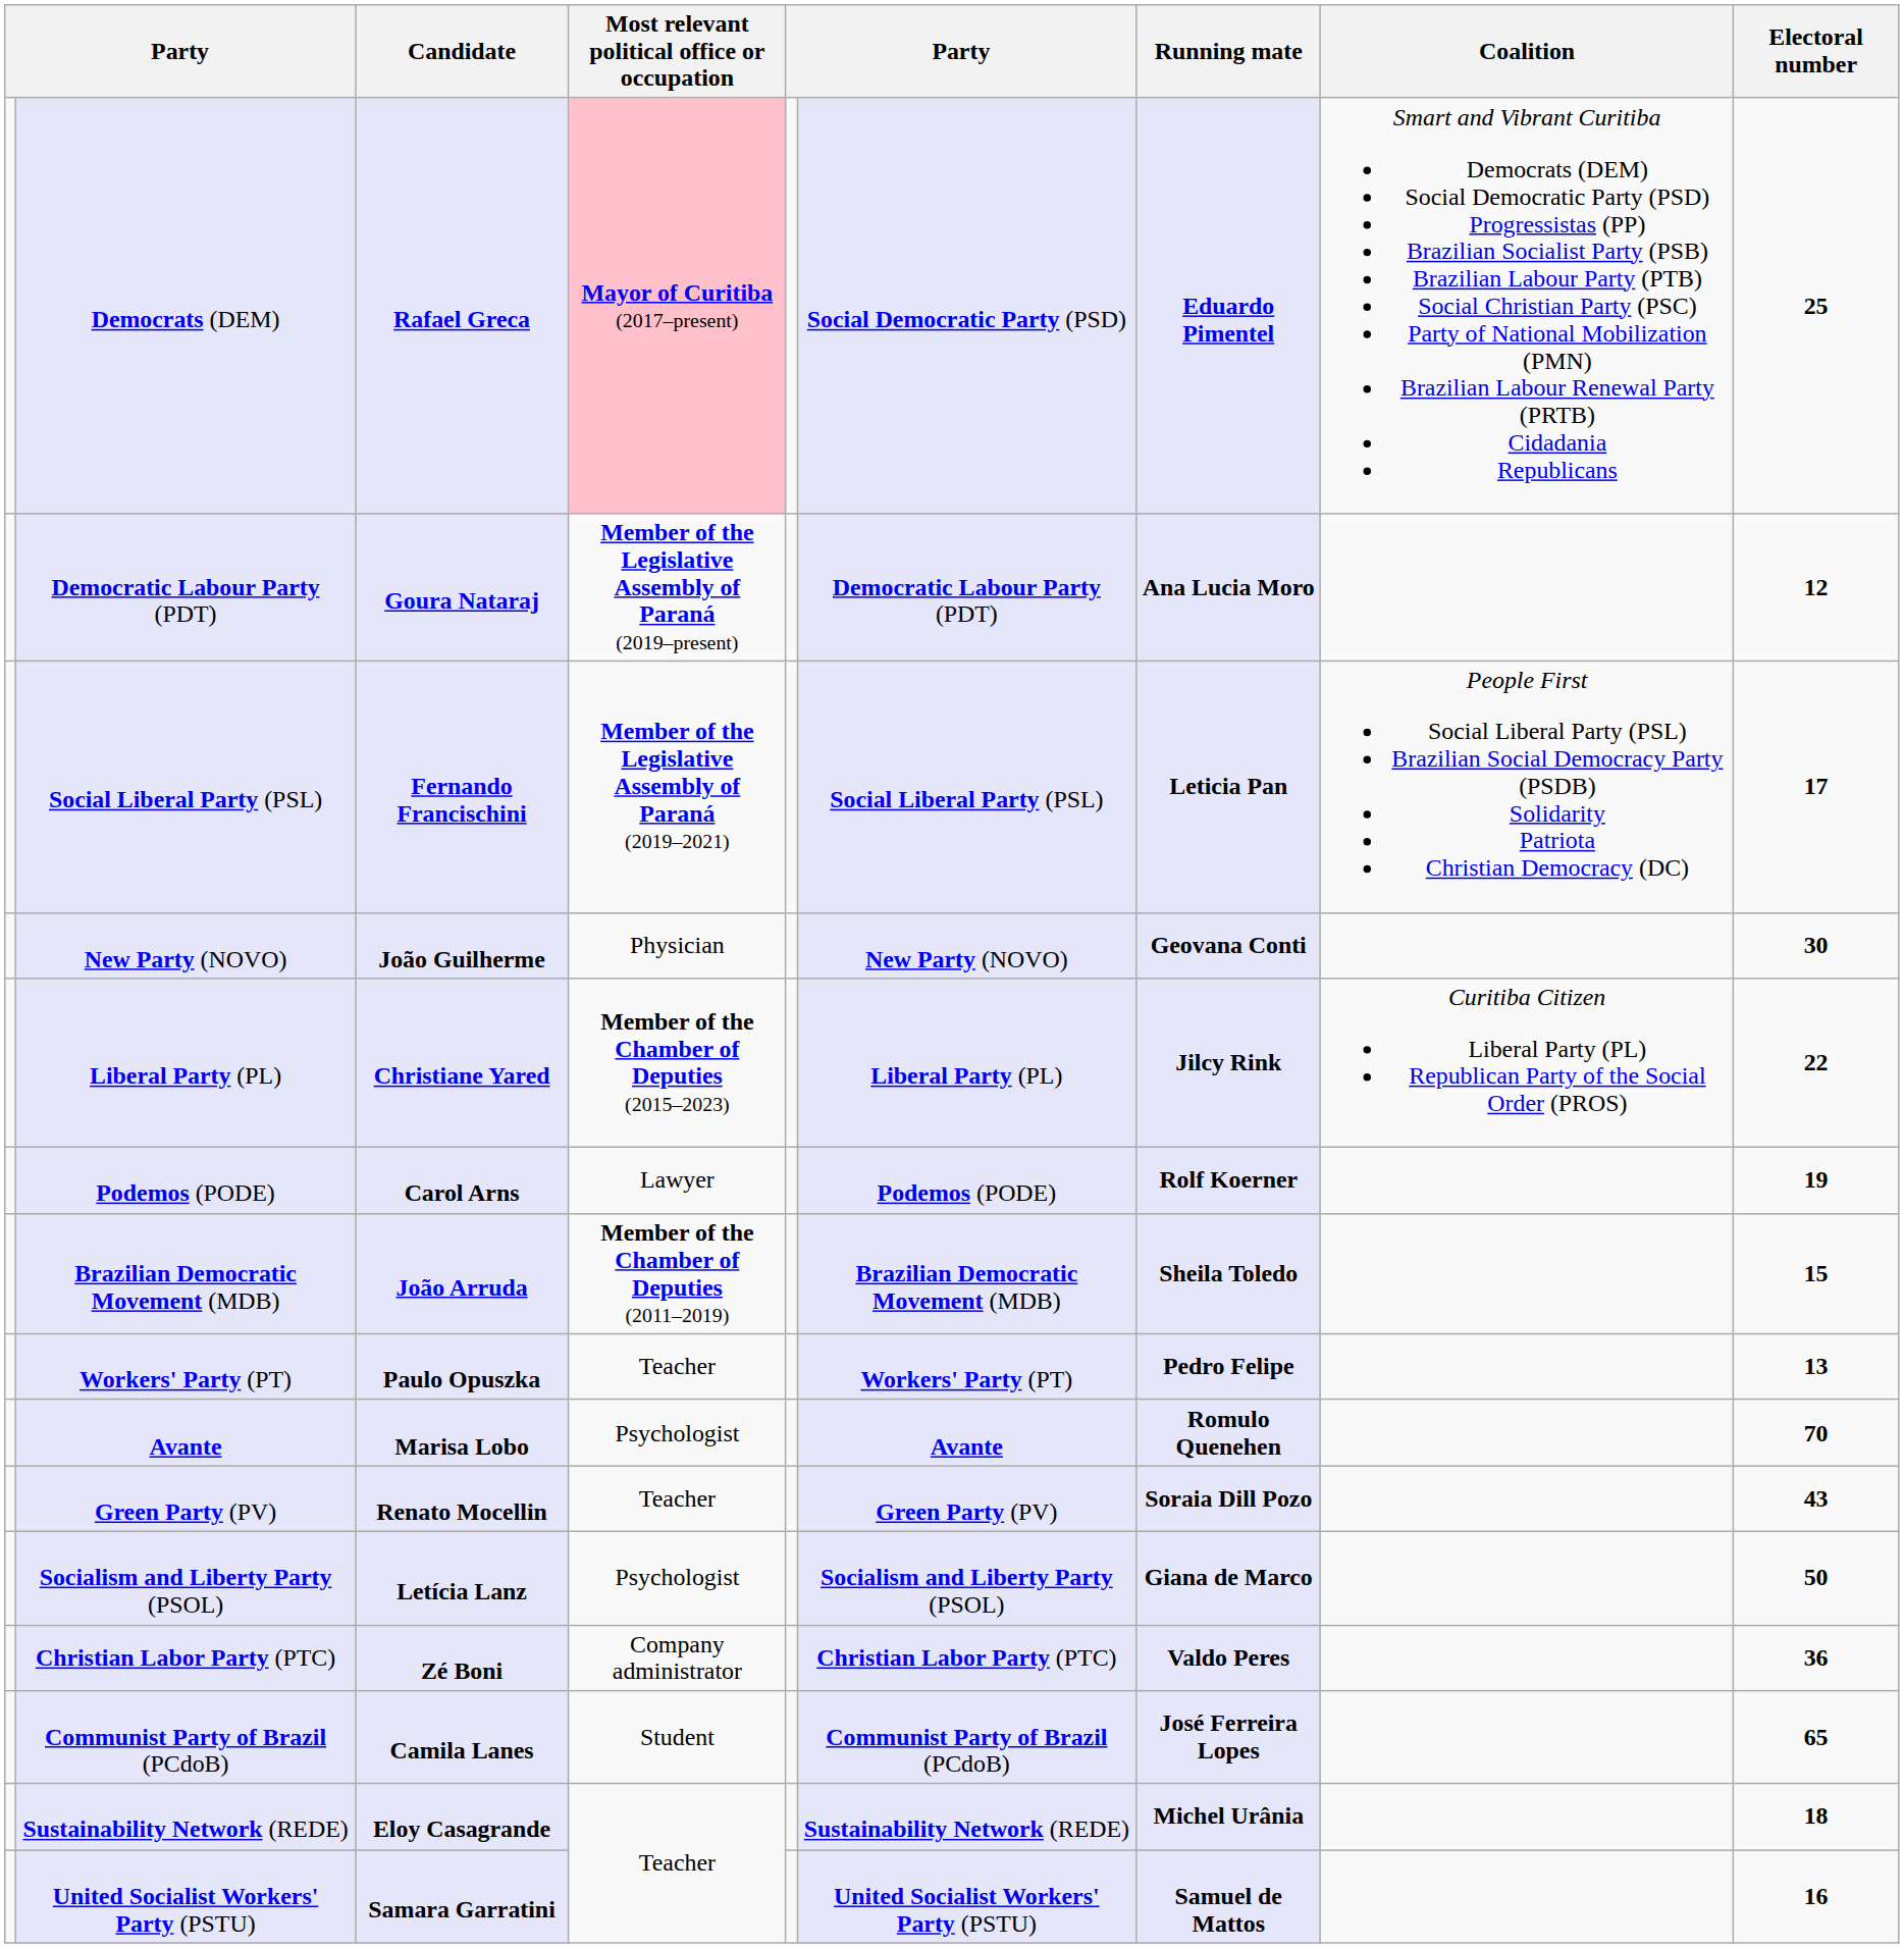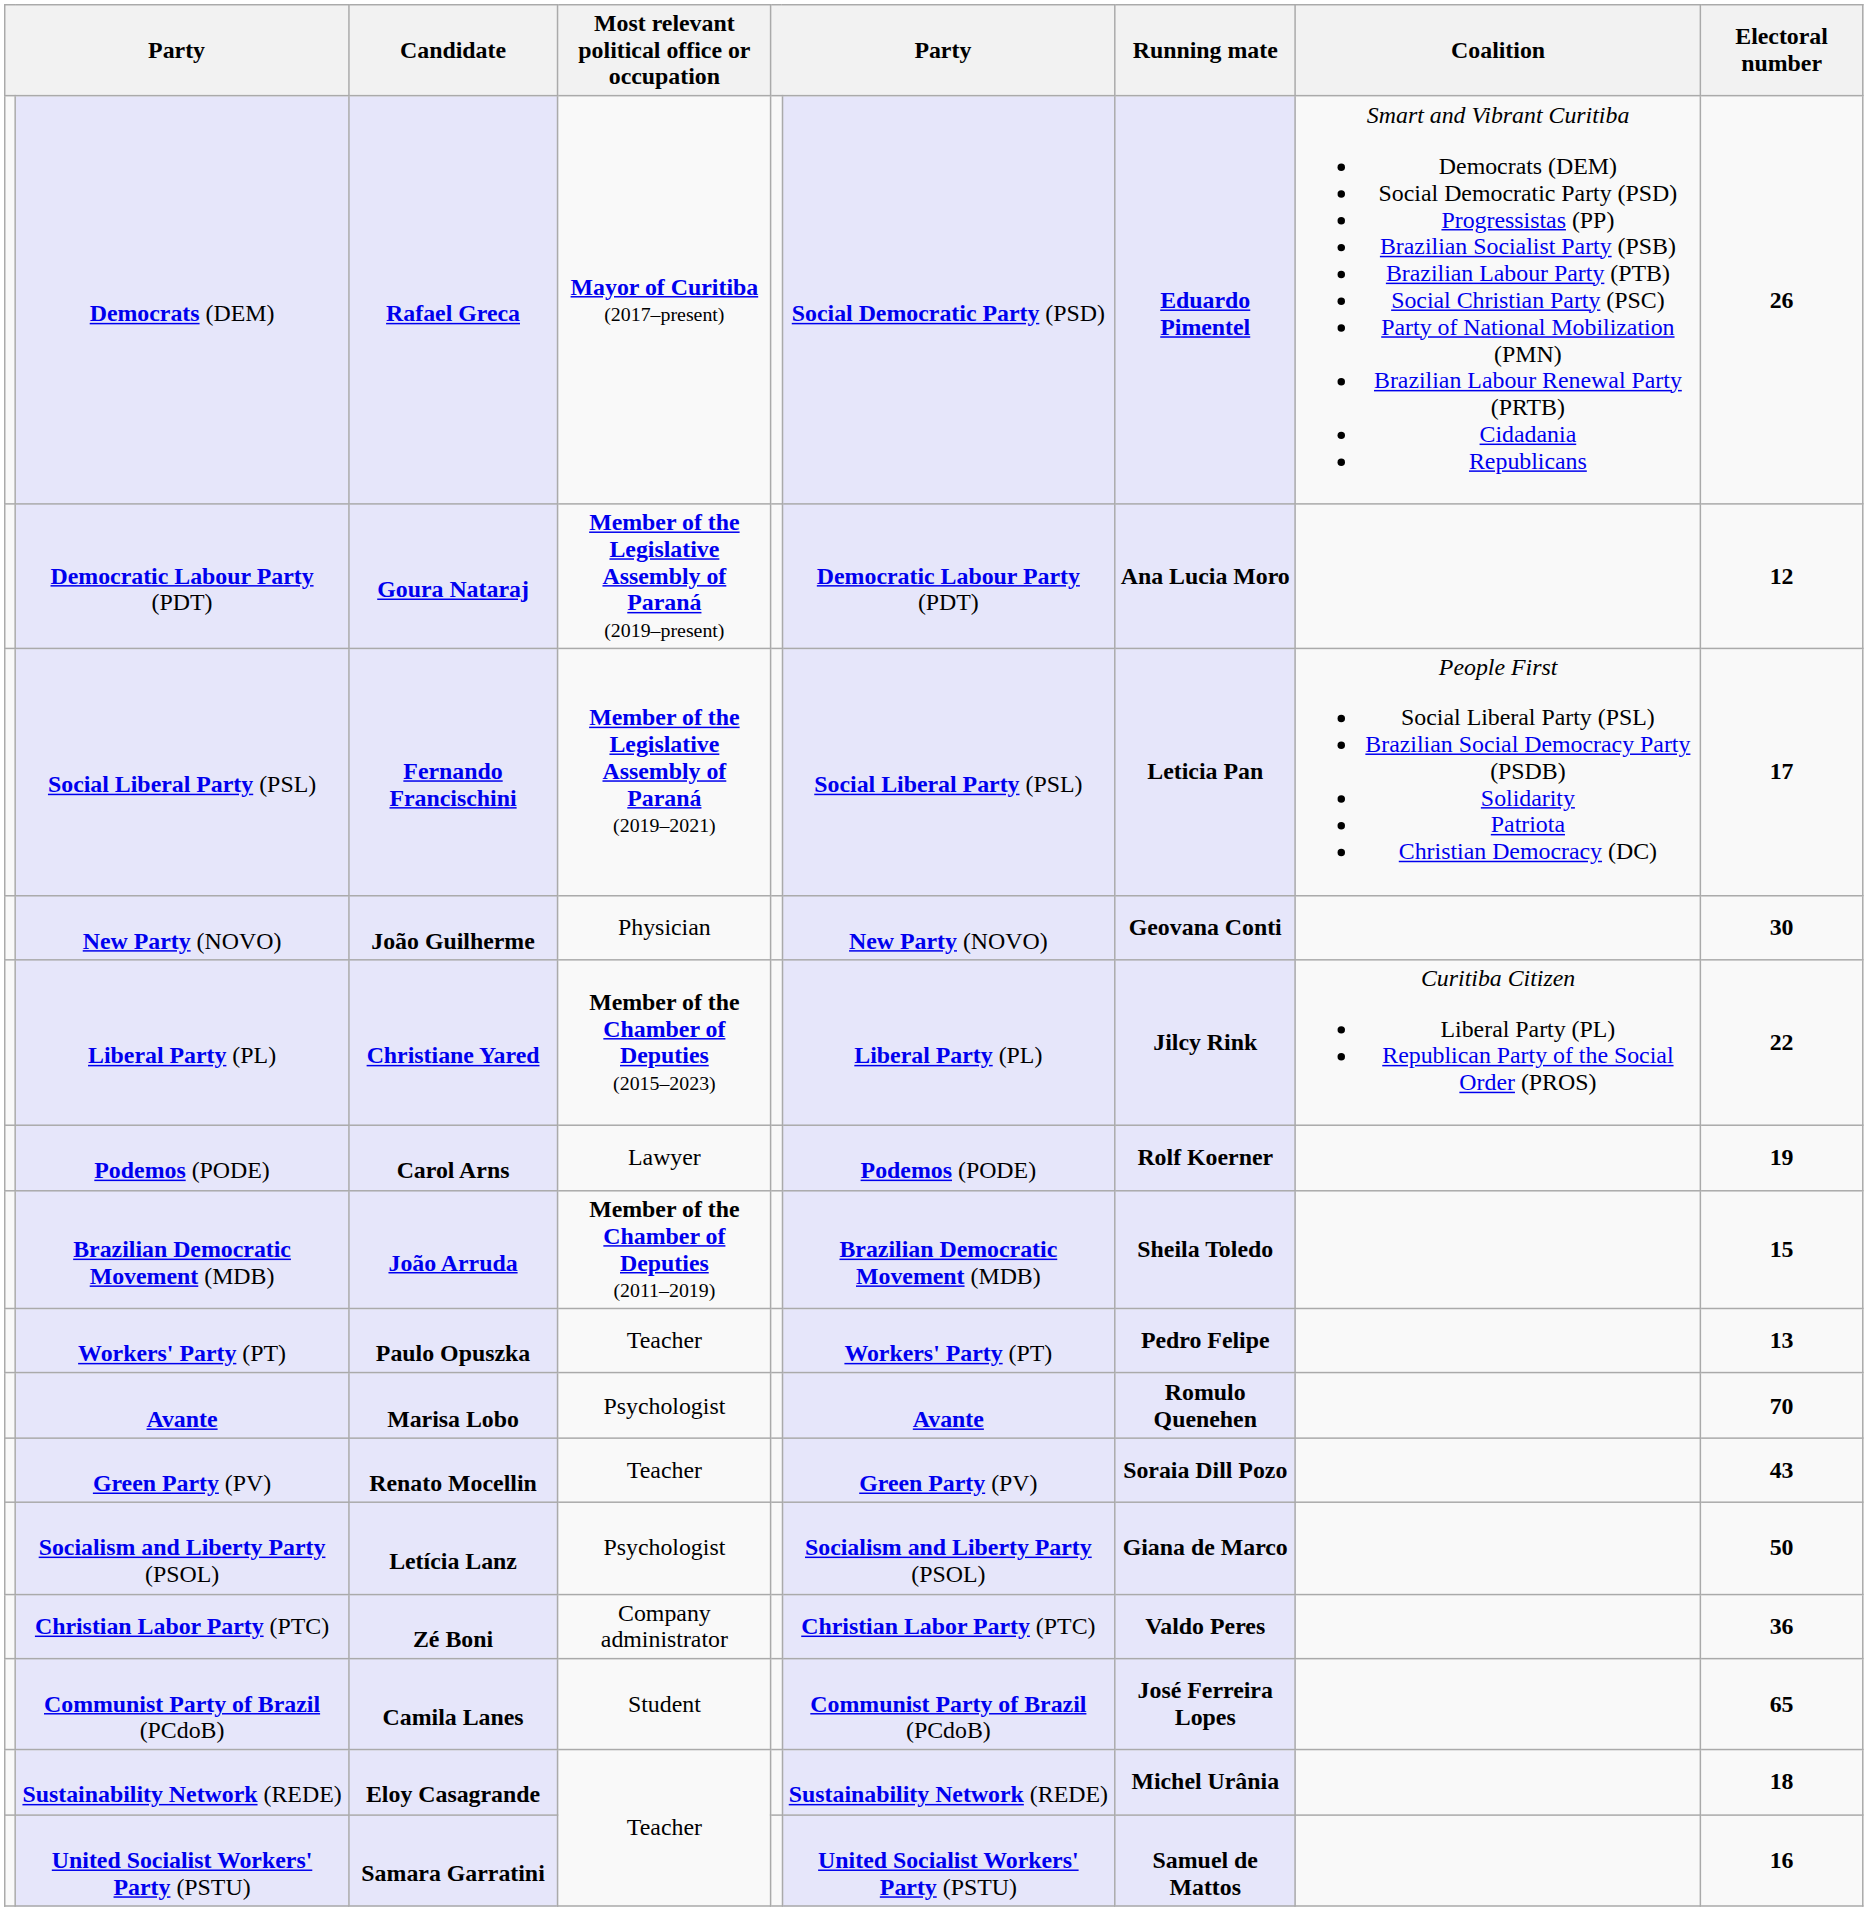Democrats (DEM) | Most relevant political office or occupation: pink background -> no background
Democrats (DEM) | Electoral number: 25 -> 26
